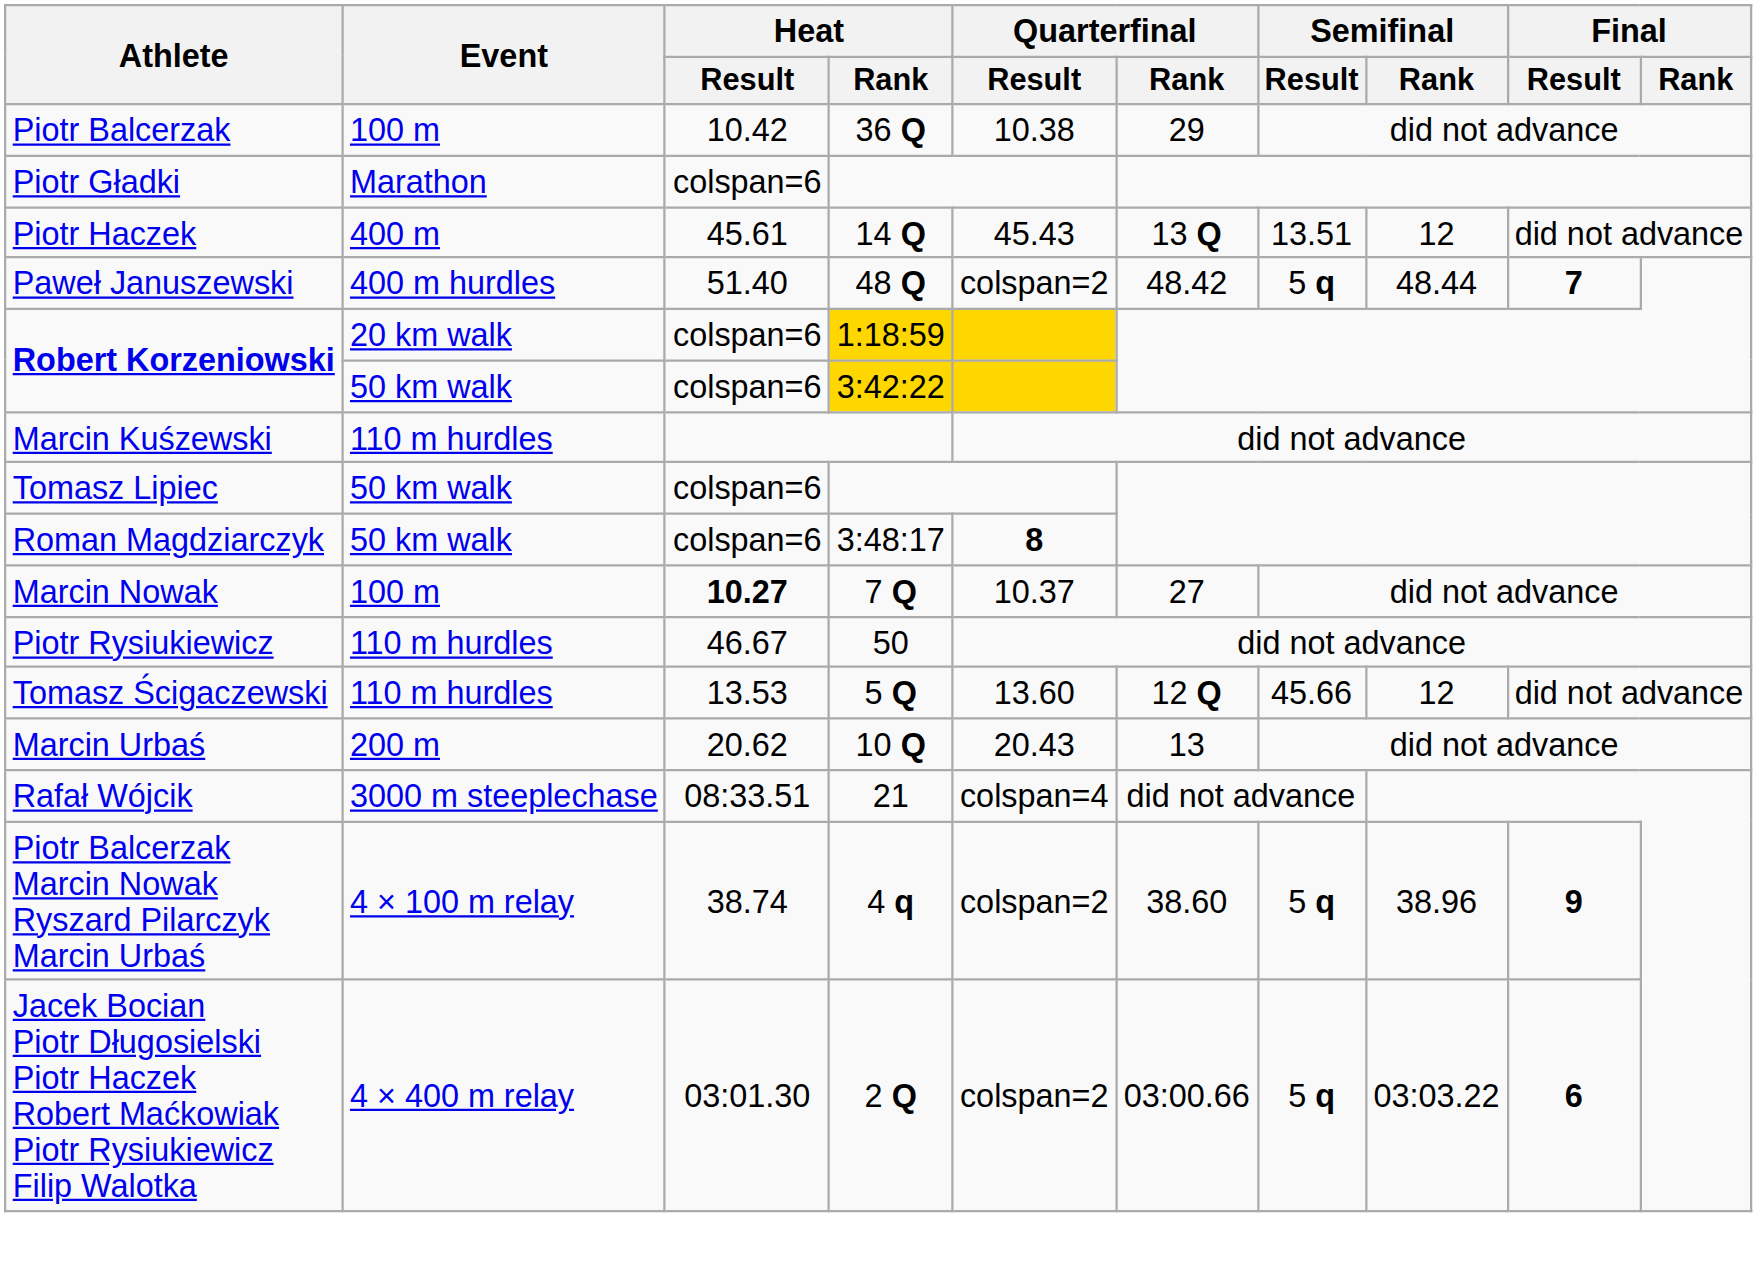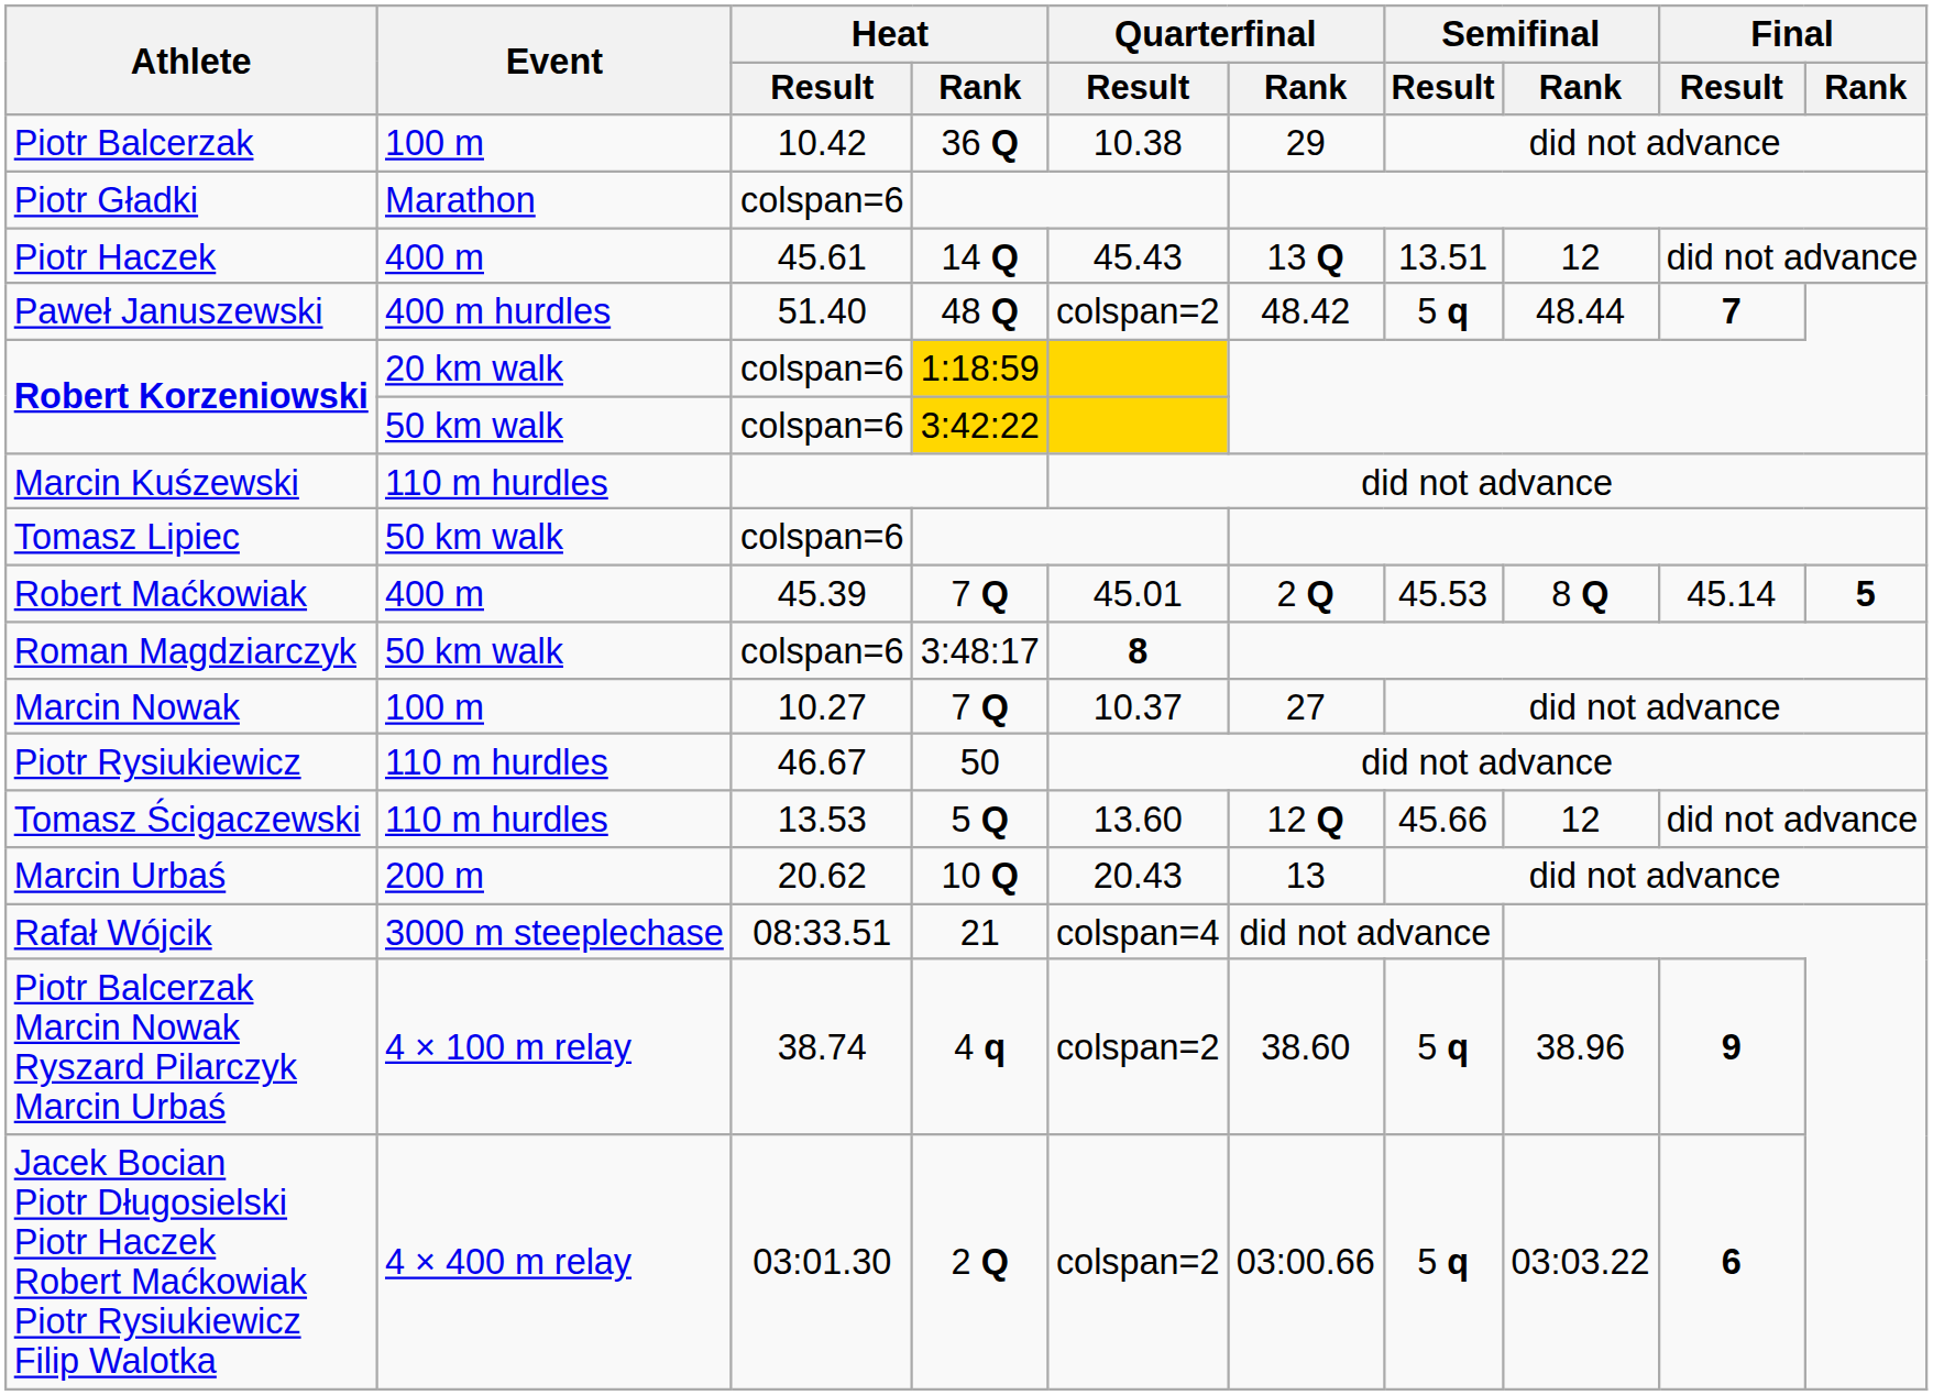+ row: Robert Maćkowiak | 400 m | 45.39 | 7 Q | 45.01 | 2 Q | 45.53 | 8 Q | 45.14 | 5
Marcin Nowak | Heat / Result: bold -> normal
